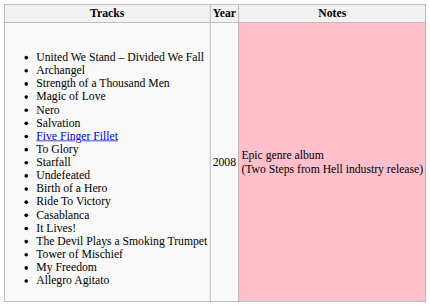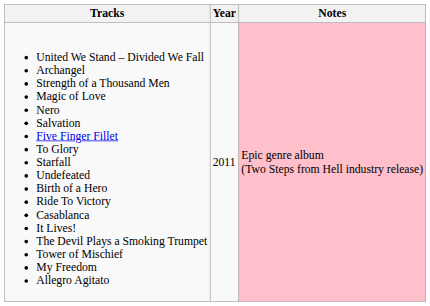row 2 | Year: 2008 -> 2011
